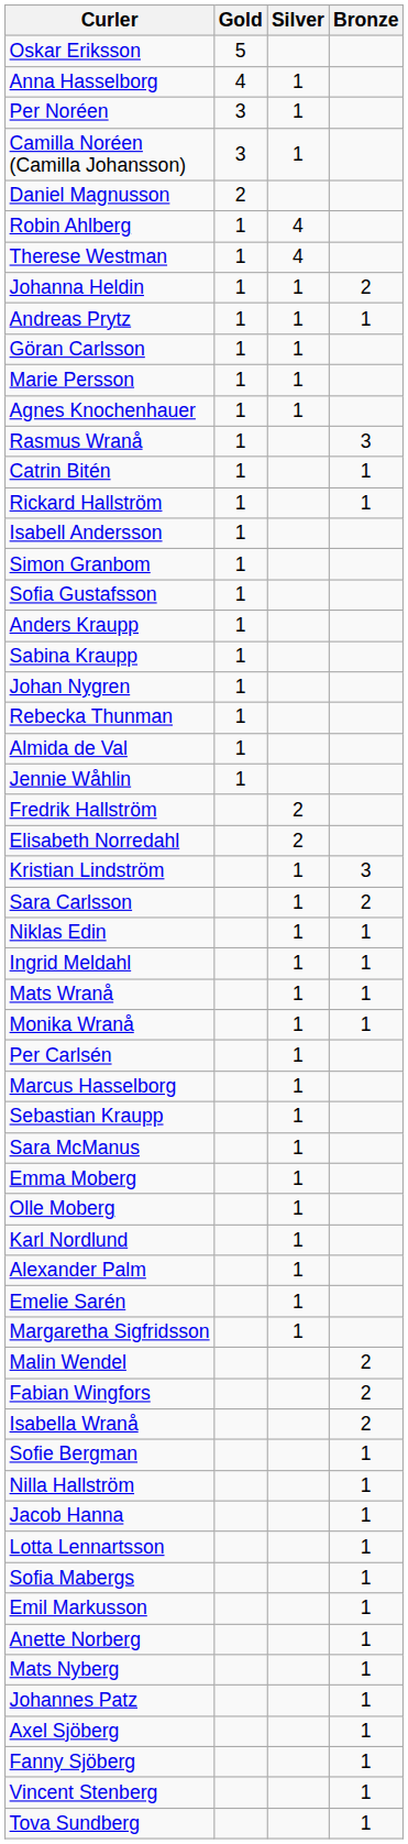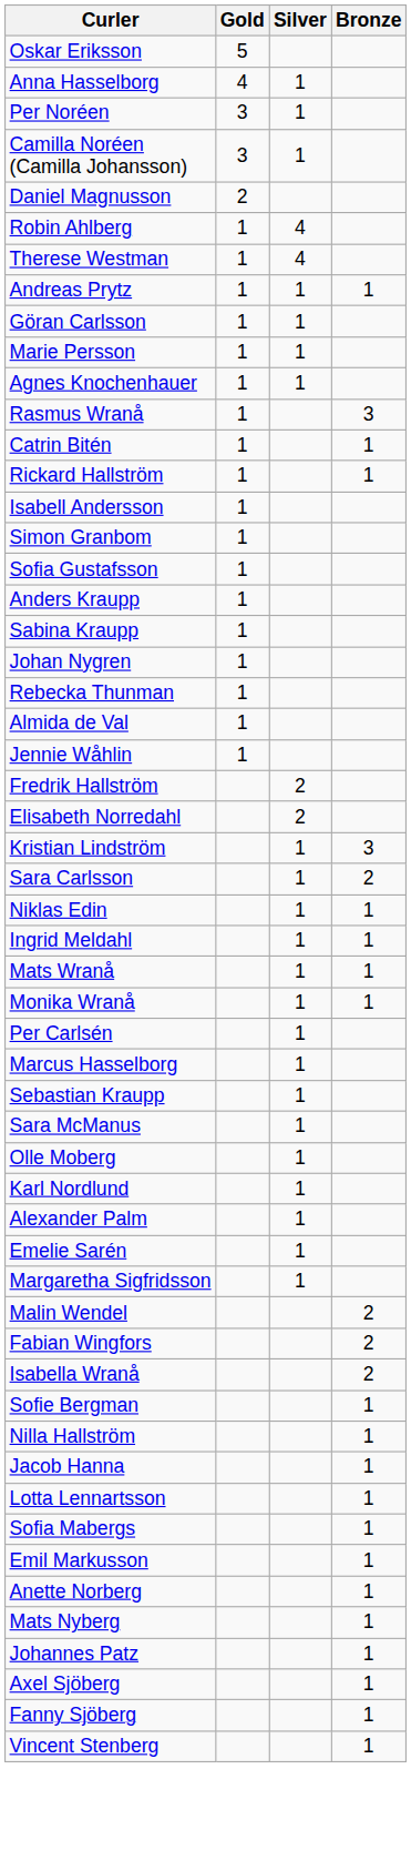- row: Johanna Heldin | 1 | 1 | 2
- row: Emma Moberg | 1
- row: Tova Sundberg | 1
